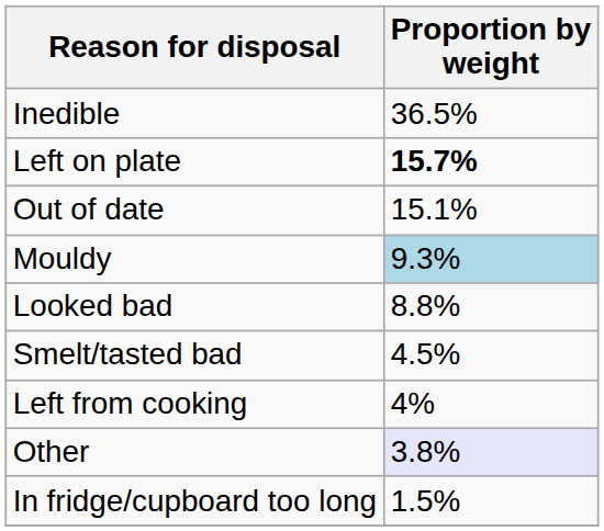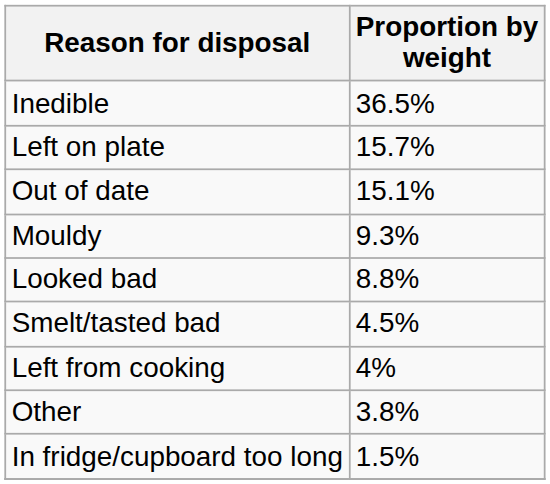Left on plate | Proportion by weight: bold -> normal
Mouldy | Proportion by weight: lightblue background -> no background
Other | Proportion by weight: lavender background -> no background
